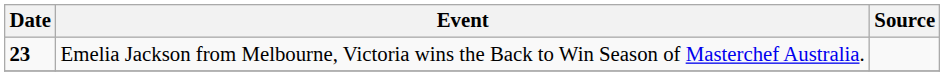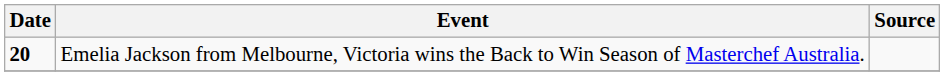row 2 | Date: 23 -> 20
